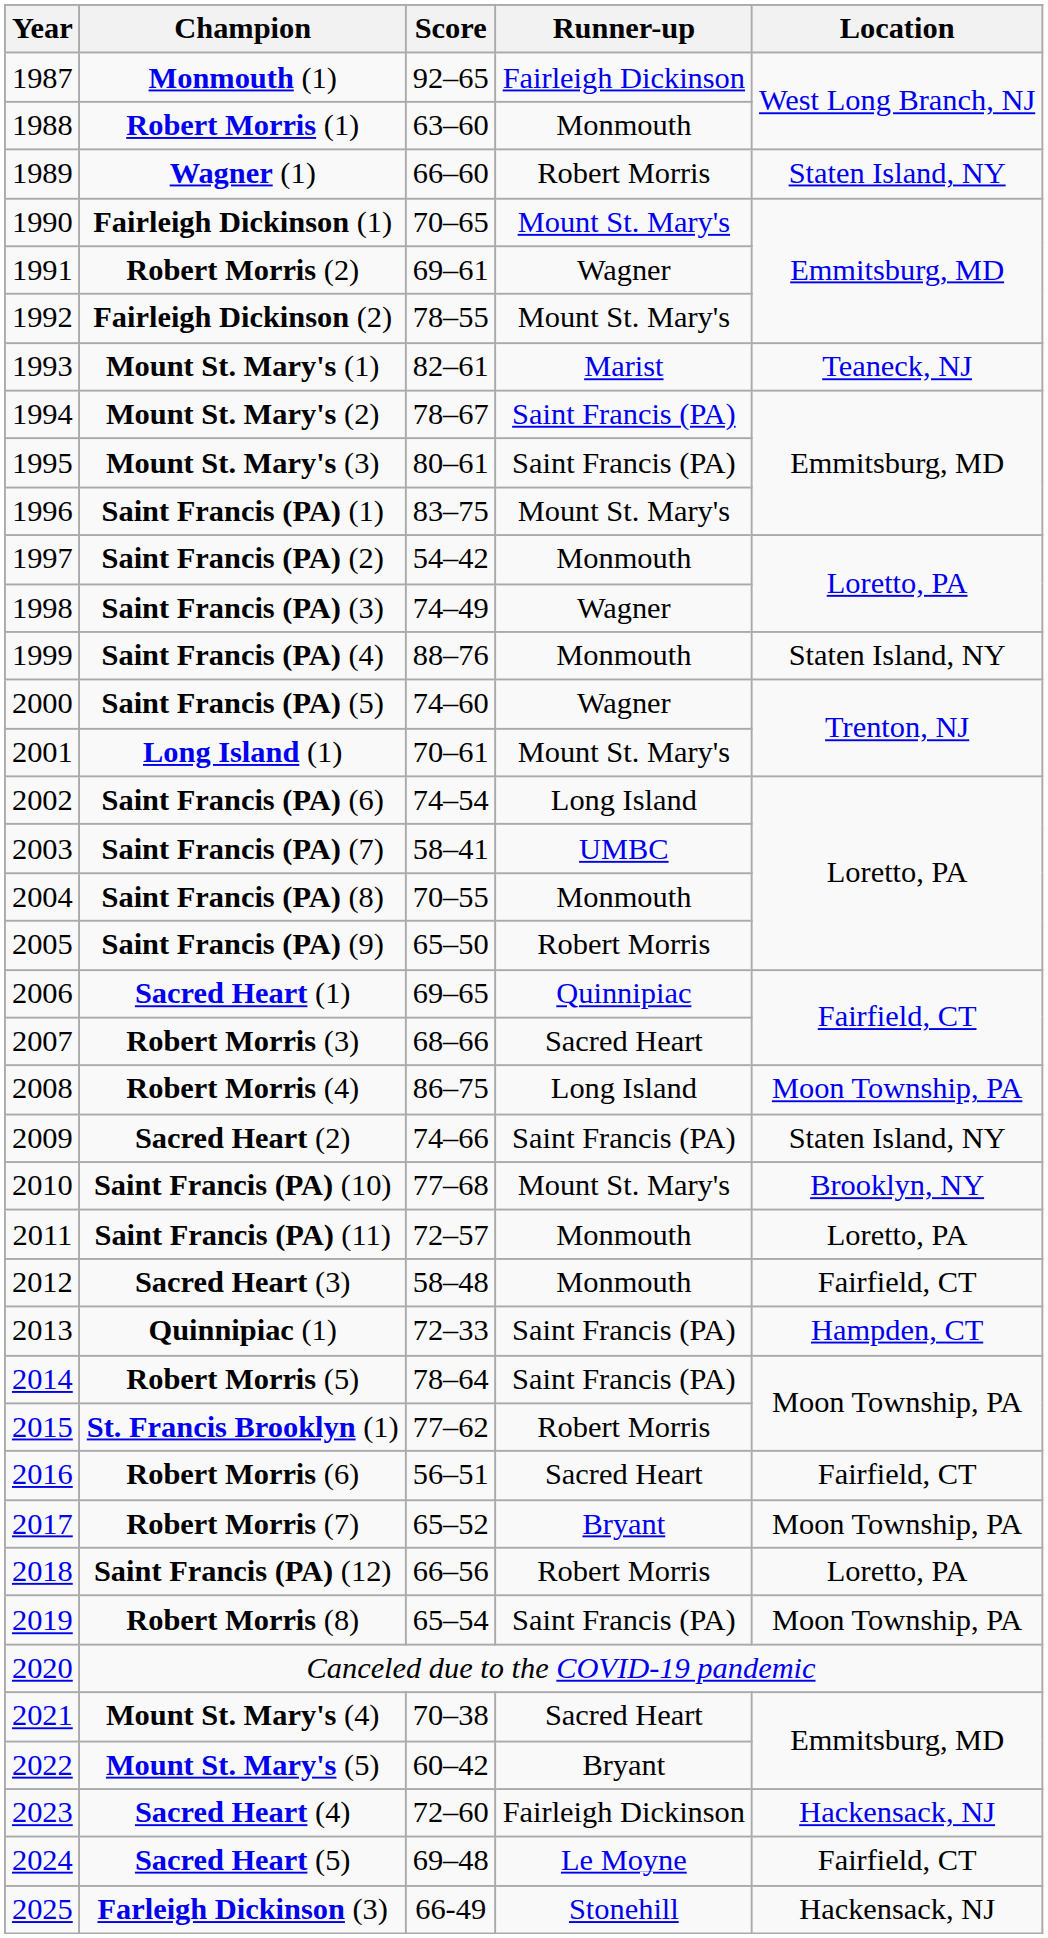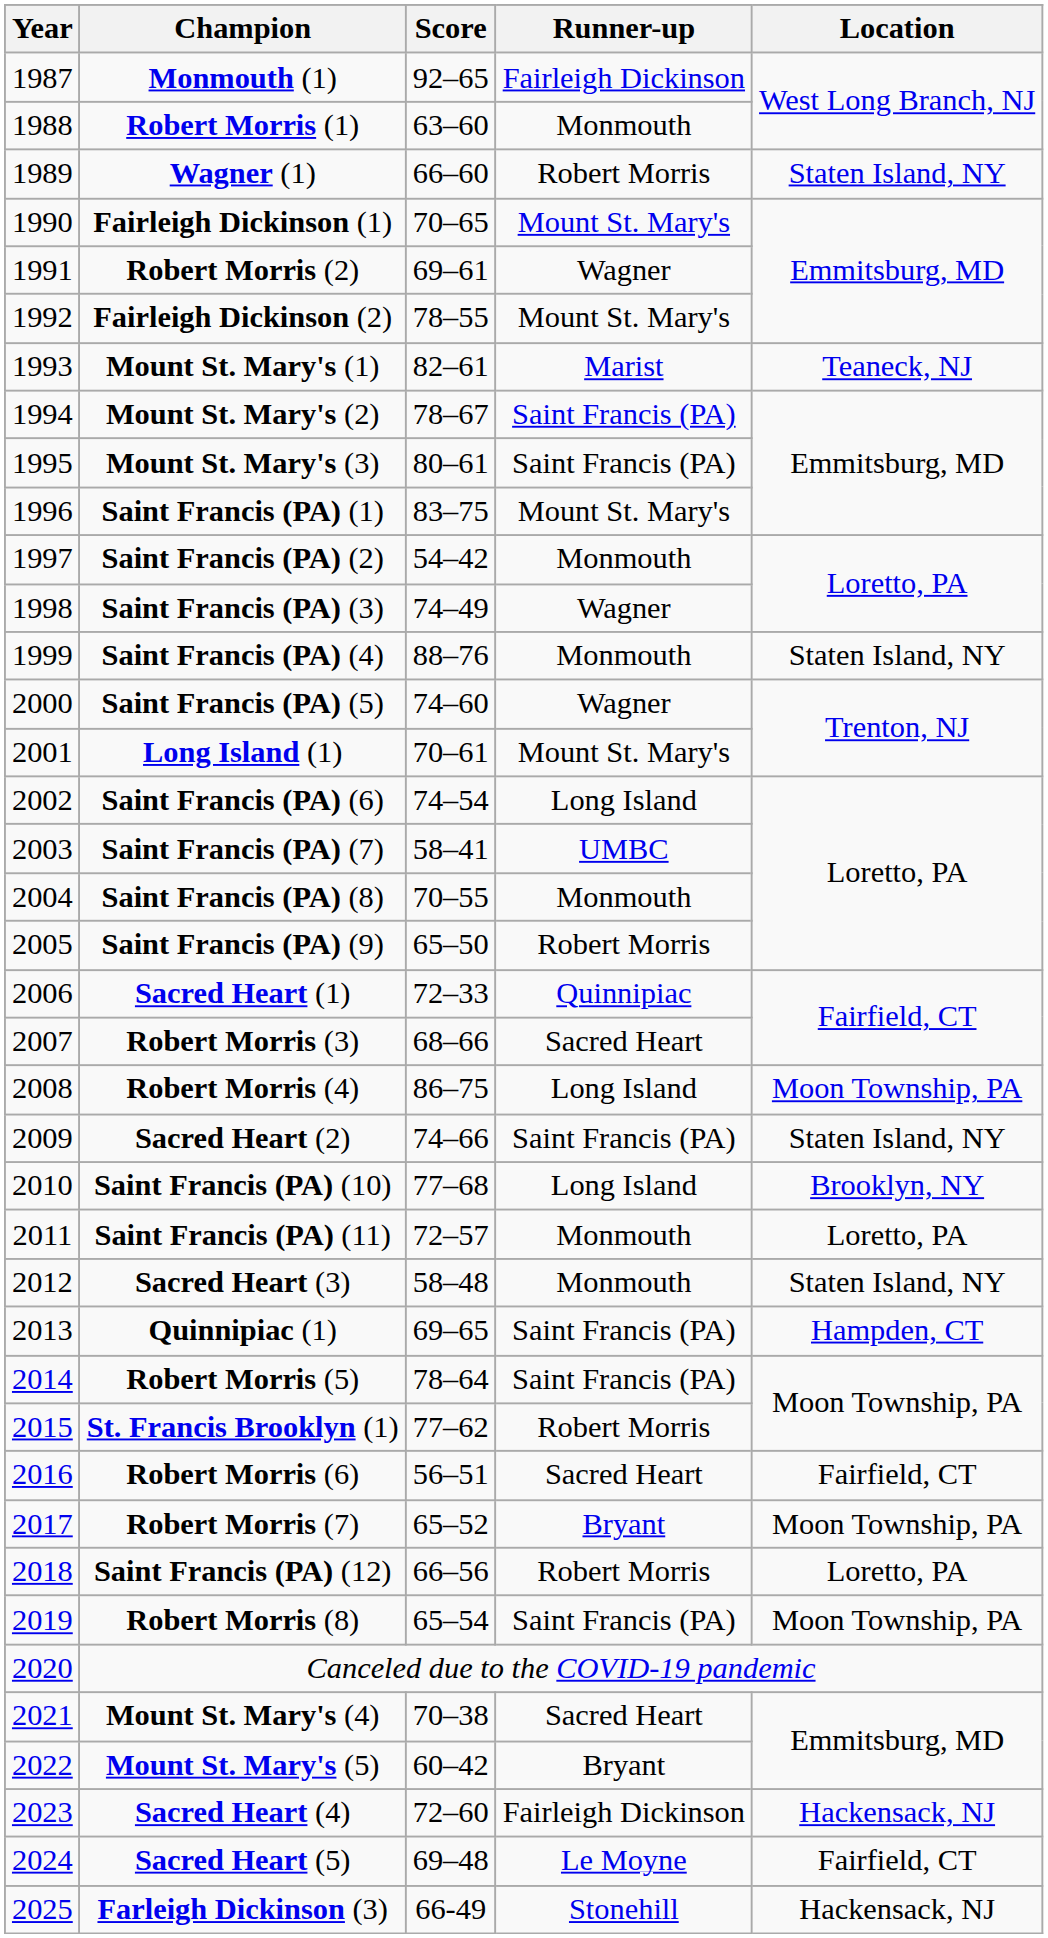Sacred Heart (1) | Score: 69–65 -> 72–33
Saint Francis (PA) (10) | Runner-up: Mount St. Mary's -> Long Island
Sacred Heart (3) | Location: Fairfield, CT -> Staten Island, NY
Quinnipiac (1) | Score: 72–33 -> 69–65
